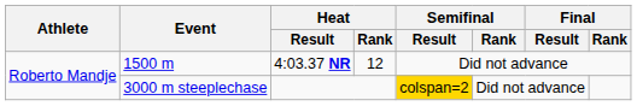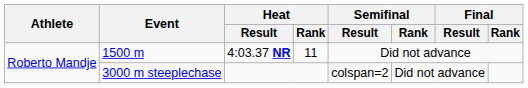1500 m | Heat / Rank: 12 -> 11
3000 m steeplechase | Semifinal / Result: gold background -> no background
